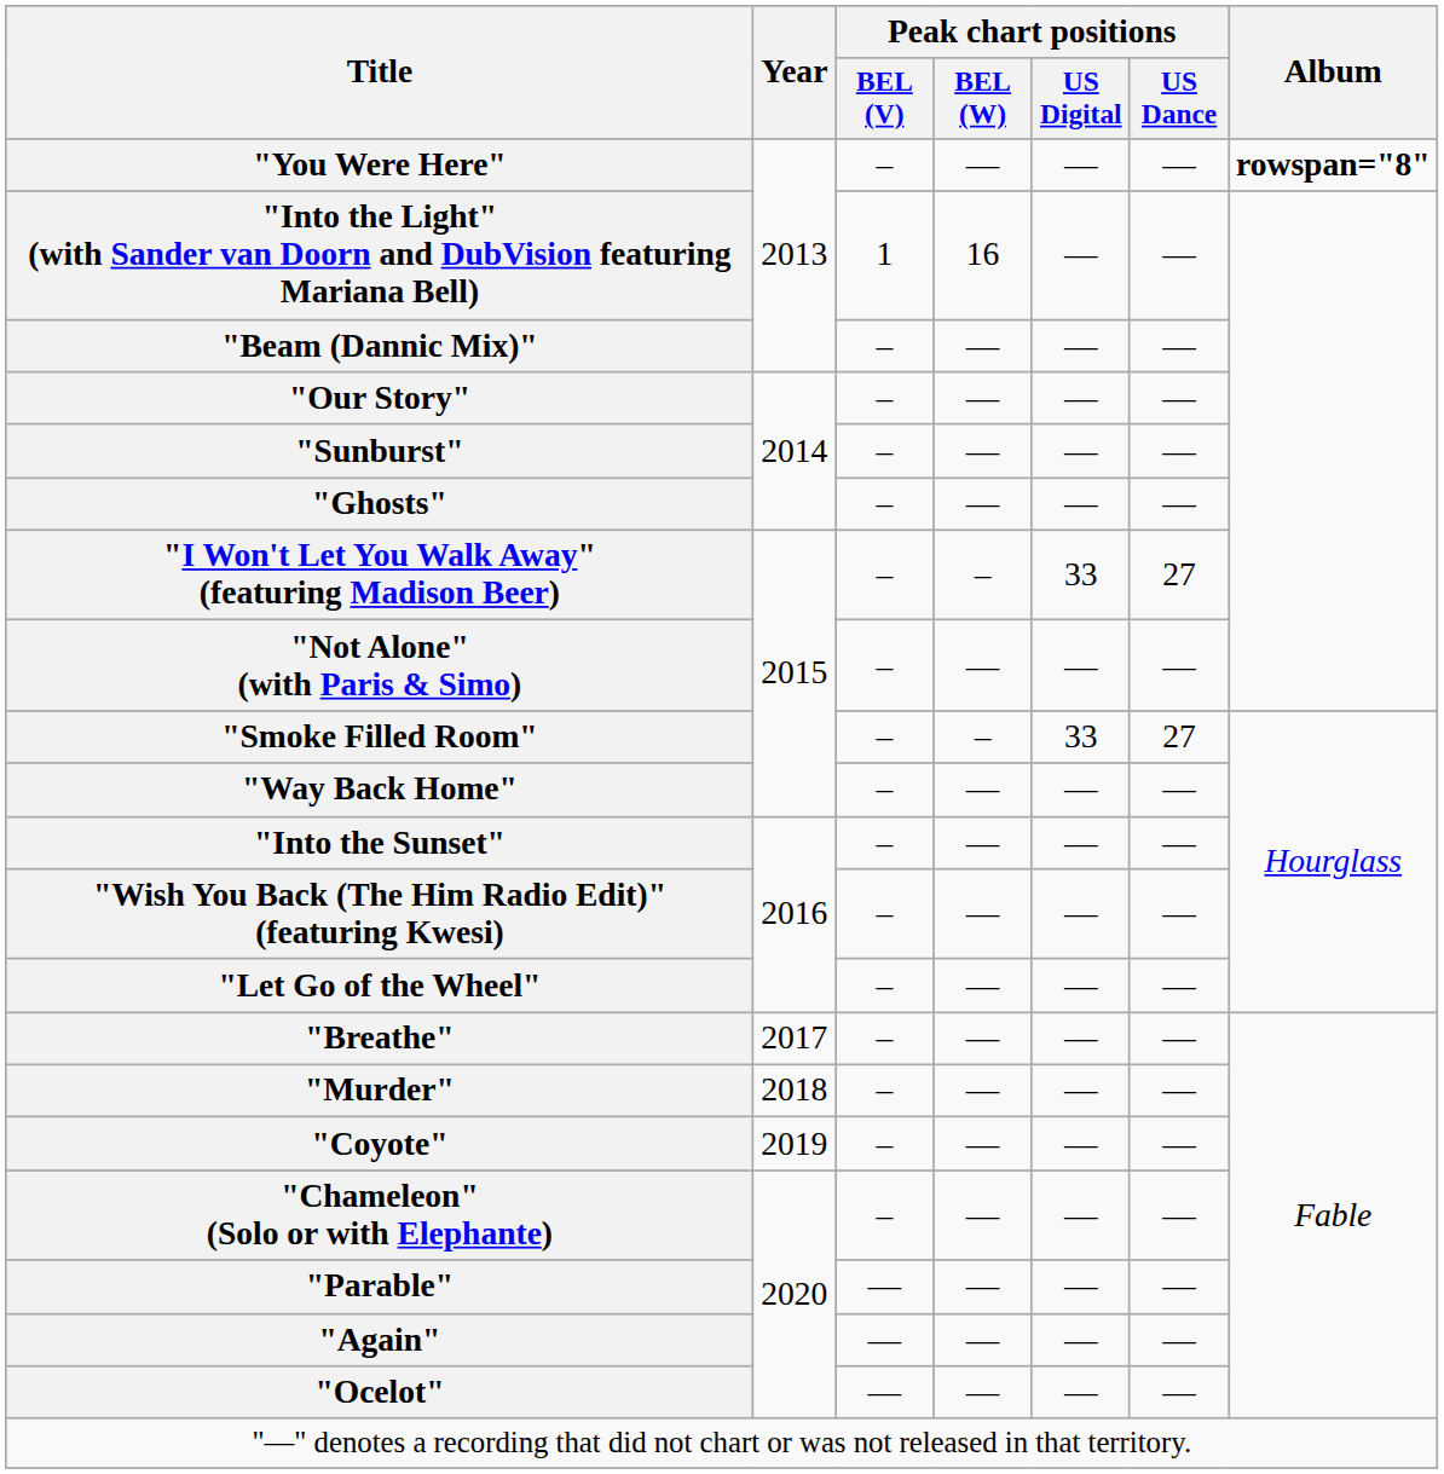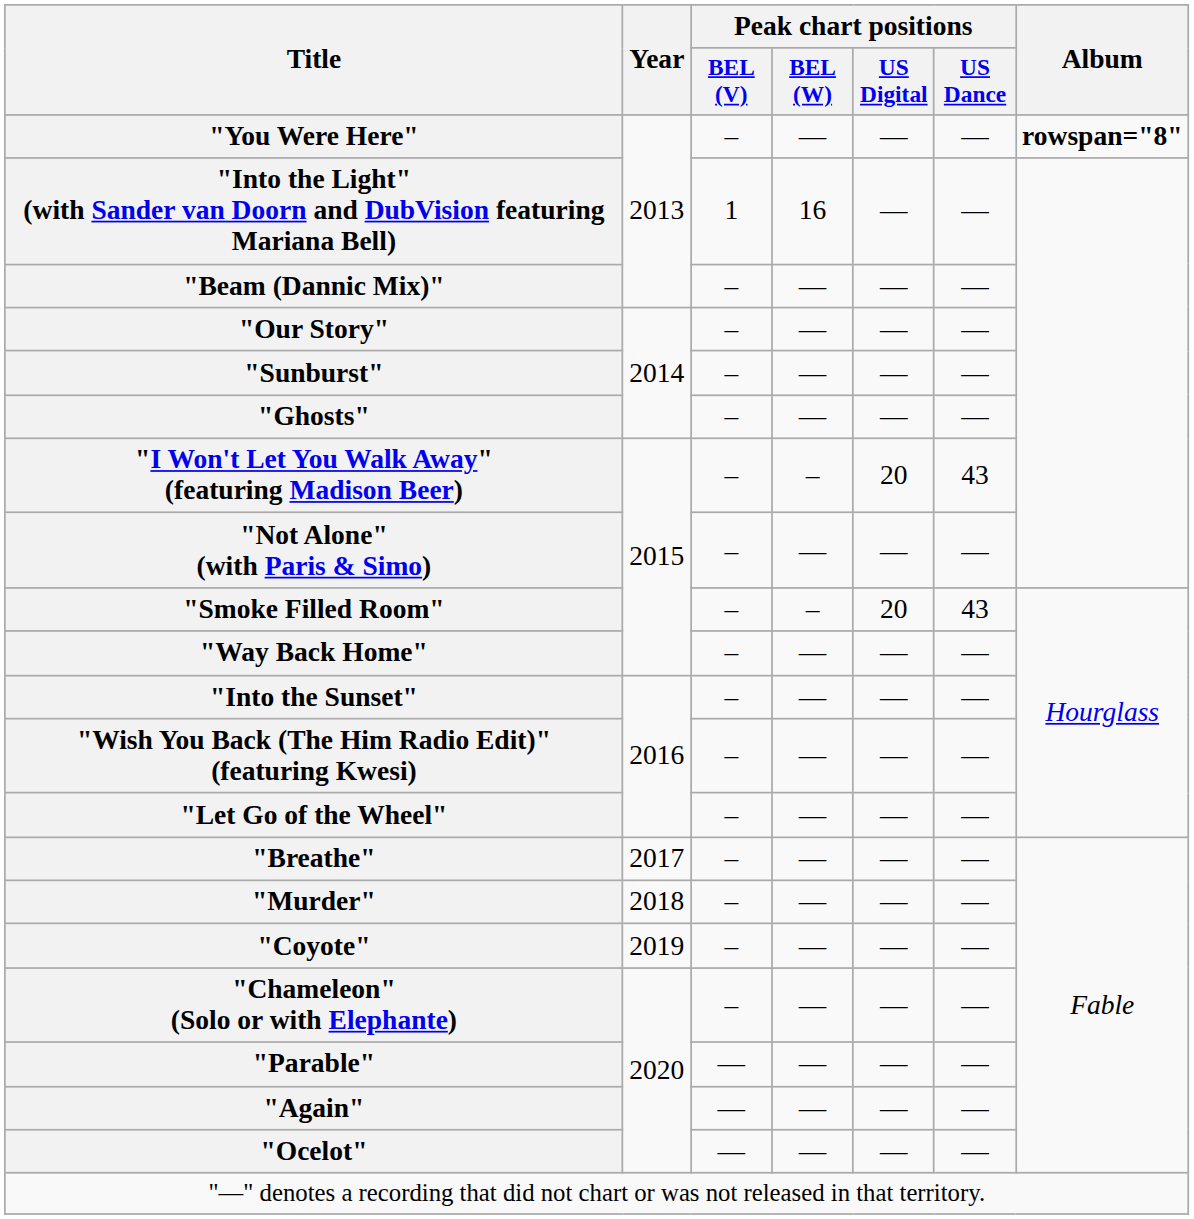"I Won't Let You Walk Away" (featuring Madison Beer) | Peak chart positions / US Digital: 33 -> 20
"I Won't Let You Walk Away" (featuring Madison Beer) | Peak chart positions / US Dance: 27 -> 43
"Smoke Filled Room" | Peak chart positions / US Digital: 33 -> 20
"Smoke Filled Room" | Peak chart positions / US Dance: 27 -> 43
